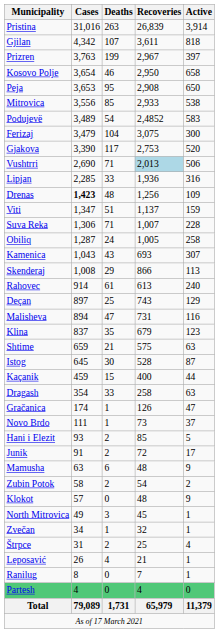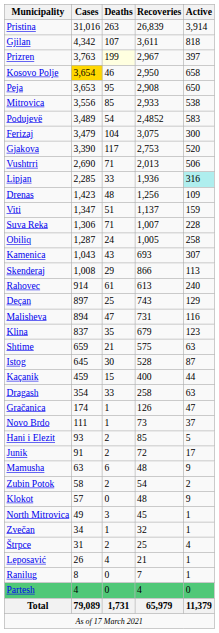Prizren | Deaths: no background -> lightyellow background
Kosovo Polje | Cases: no background -> gold background
Vushtrri | Recoveries: lightblue background -> no background
Lipjan | Active: no background -> paleturquoise background
Drenas | Cases: bold -> normal
